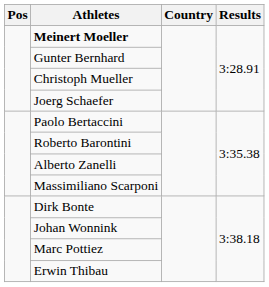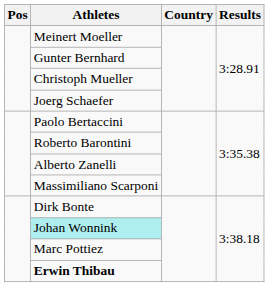Meinert Moeller | Athletes: bold -> normal
Johan Wonnink | Athletes: no background -> paleturquoise background
Erwin Thibau | Athletes: normal -> bold
